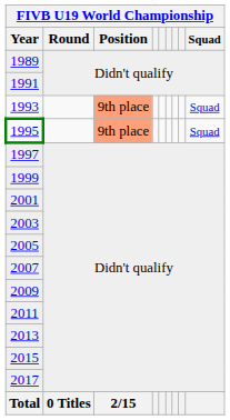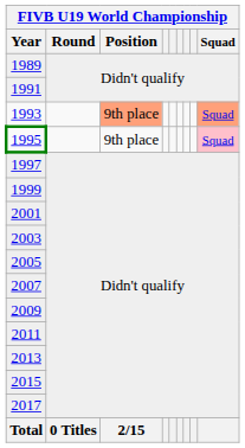1993 | Squad: no background -> lightsalmon background
1995 | Position: lightsalmon background -> no background
1995 | Squad: no background -> pink background
